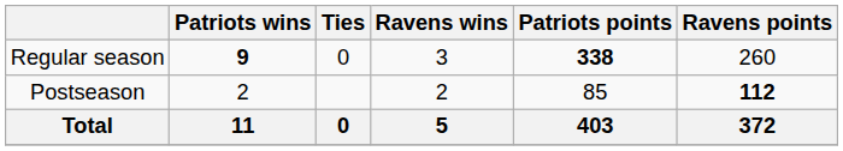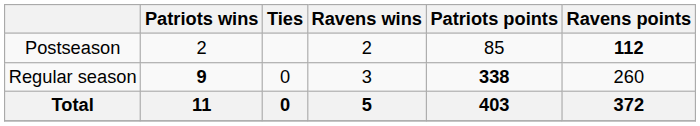rows swapped: Regular season <-> Postseason
